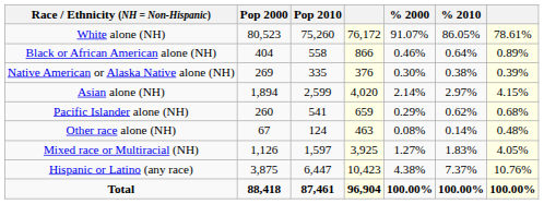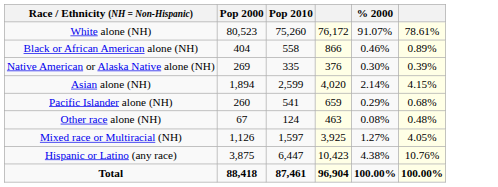- column: % 2010 | 86.05% | 0.64% | 0.38% | 2.97% | 0.62% | 0.14% | 1.83% | 7.37% | 100.00%
